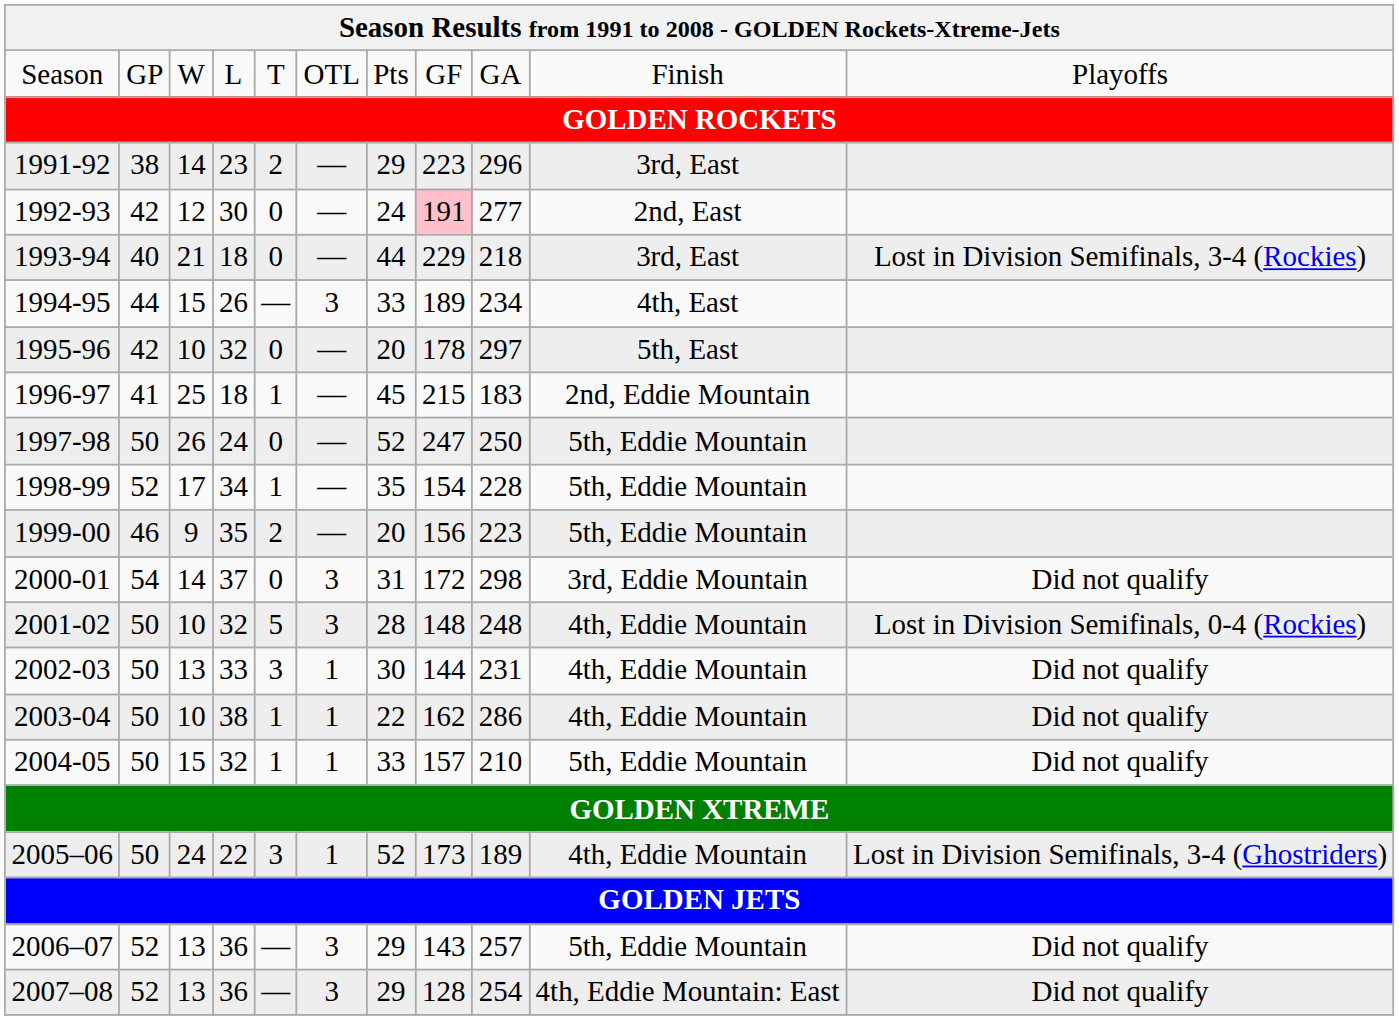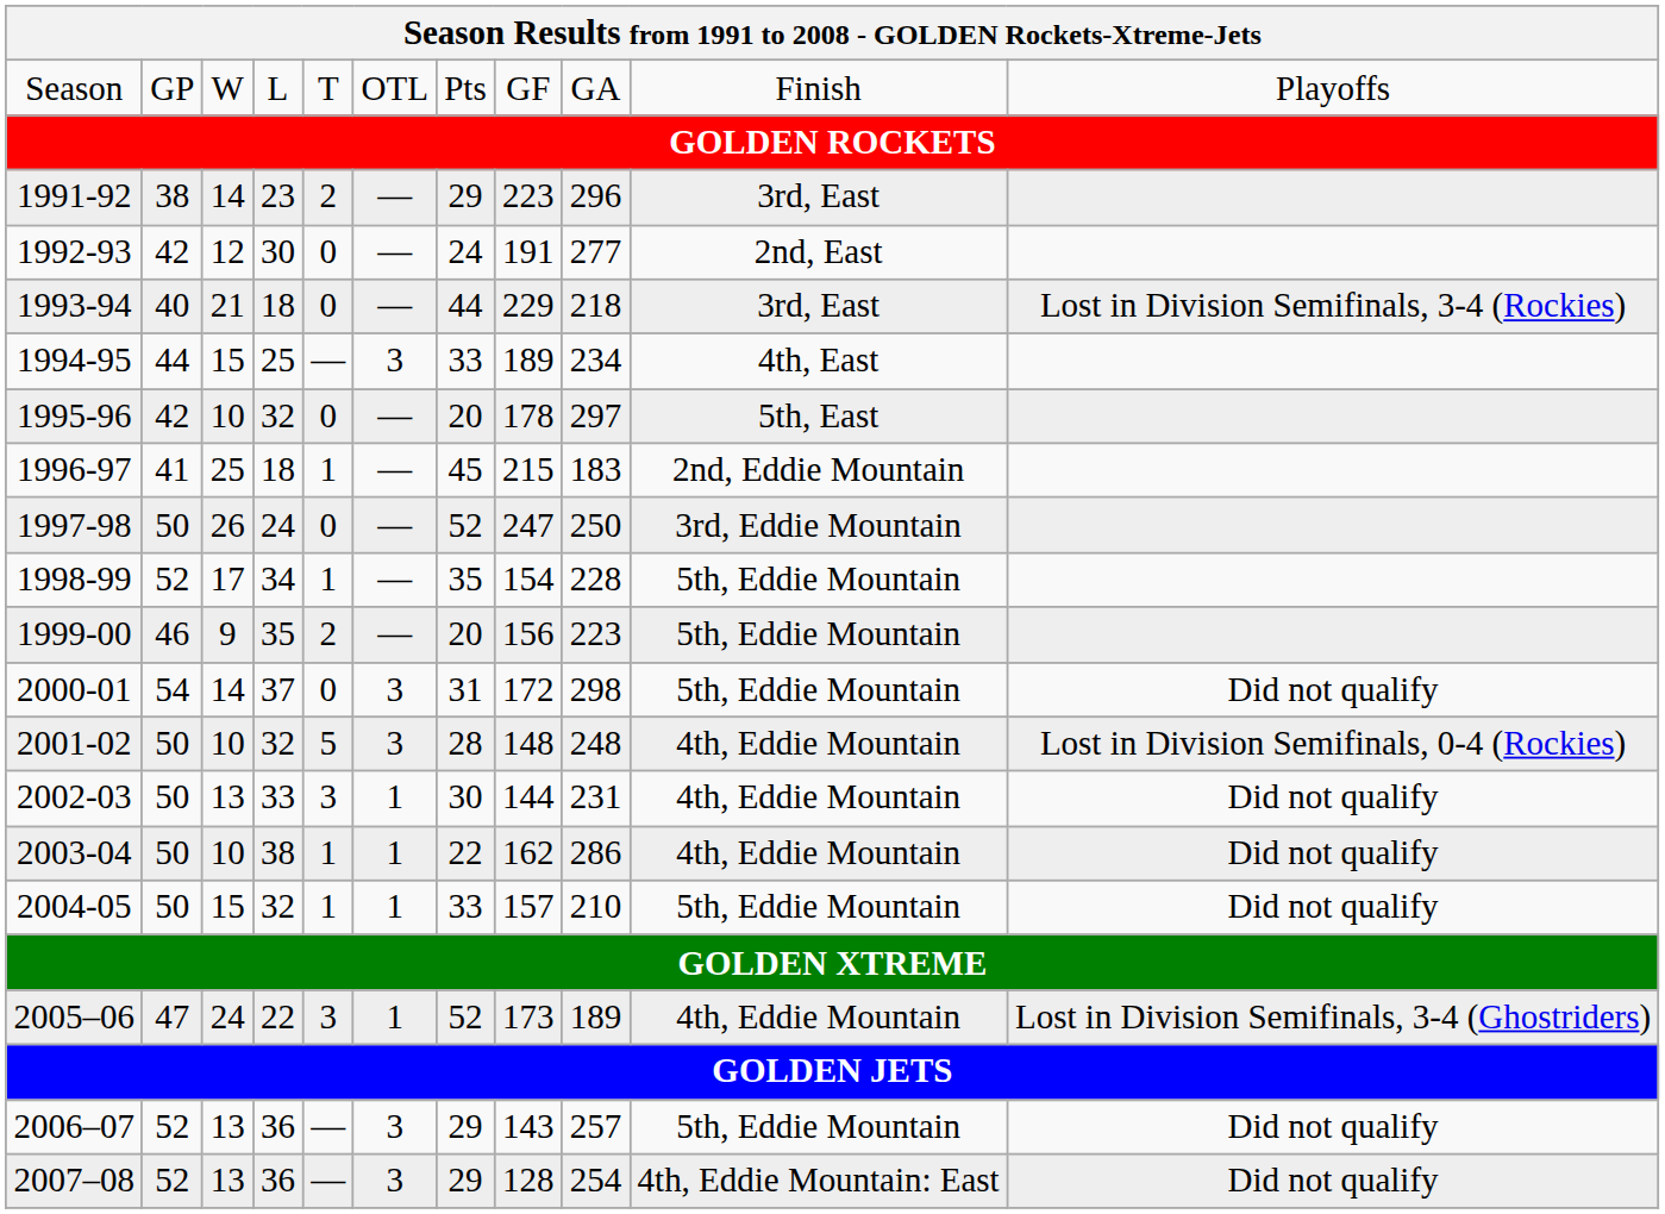1992-93 | column 8: pink background -> no background
1994-95 | column 4: 26 -> 25
1997-98 | column 10: 5th, Eddie Mountain -> 3rd, Eddie Mountain
2000-01 | column 10: 3rd, Eddie Mountain -> 5th, Eddie Mountain
2005–06 | column 2: 50 -> 47
